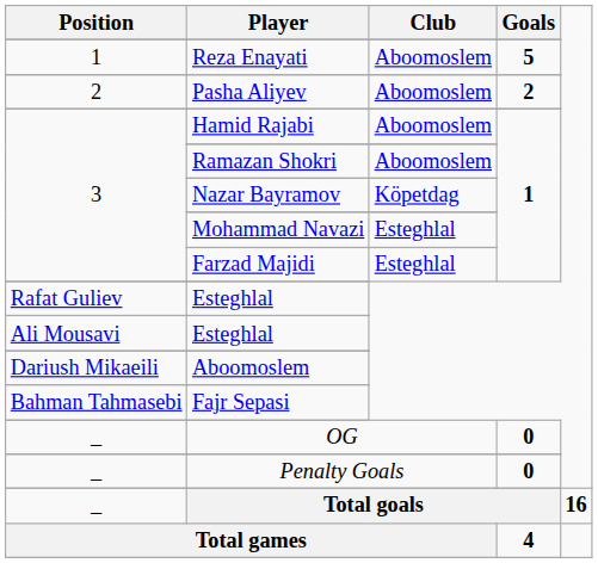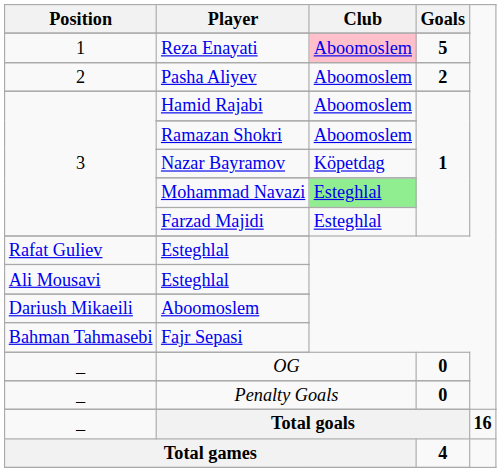Reza Enayati | Club: no background -> pink background
Mohammad Navazi | Club: no background -> lightgreen background
